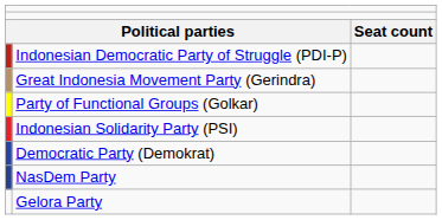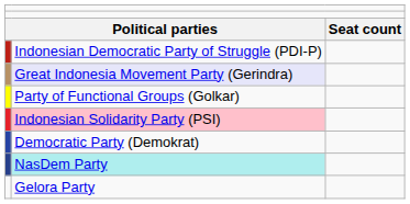Great Indonesia Movement Party (Gerindra) | column 2: no background -> lavender background
Indonesian Solidarity Party (PSI) | column 2: no background -> pink background
NasDem Party | column 2: no background -> paleturquoise background
